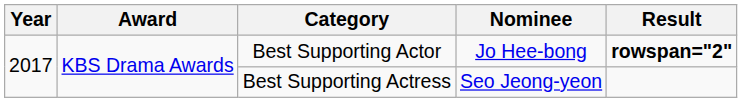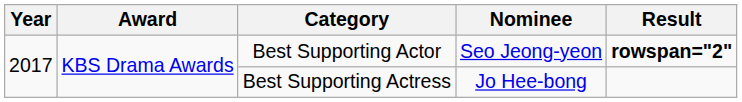Best Supporting Actor | Nominee: Jo Hee-bong -> Seo Jeong-yeon
Best Supporting Actress | Nominee: Seo Jeong-yeon -> Jo Hee-bong
